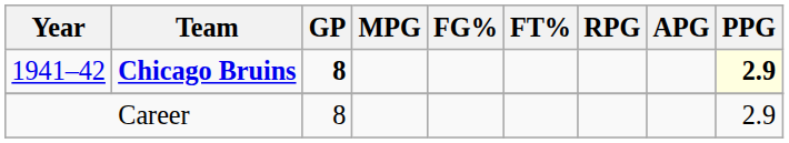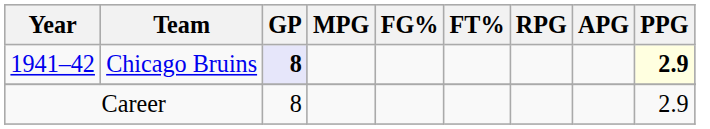1941–42 | Team: bold -> normal
1941–42 | GP: no background -> lavender background
